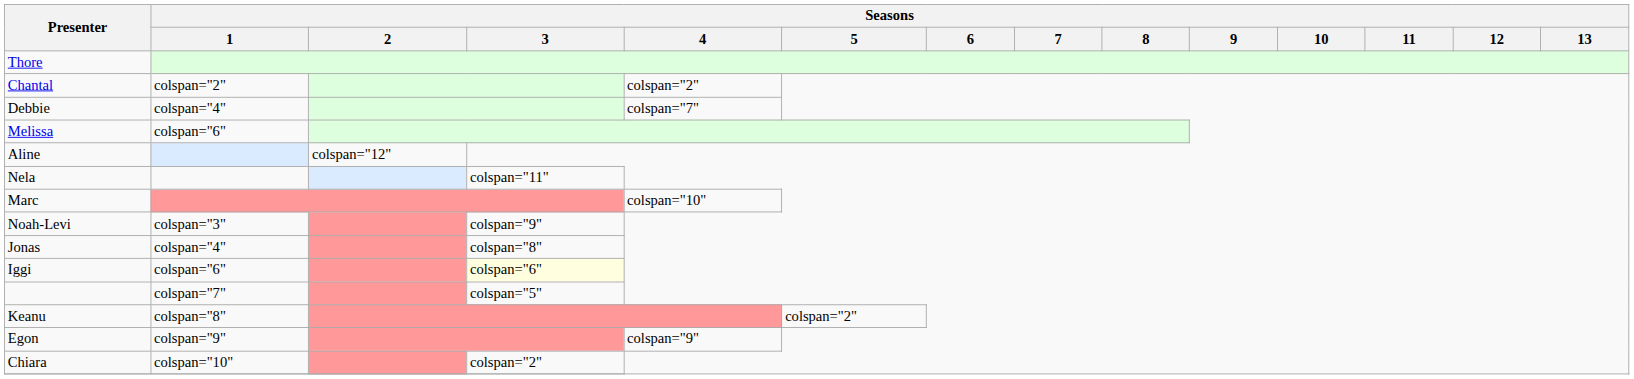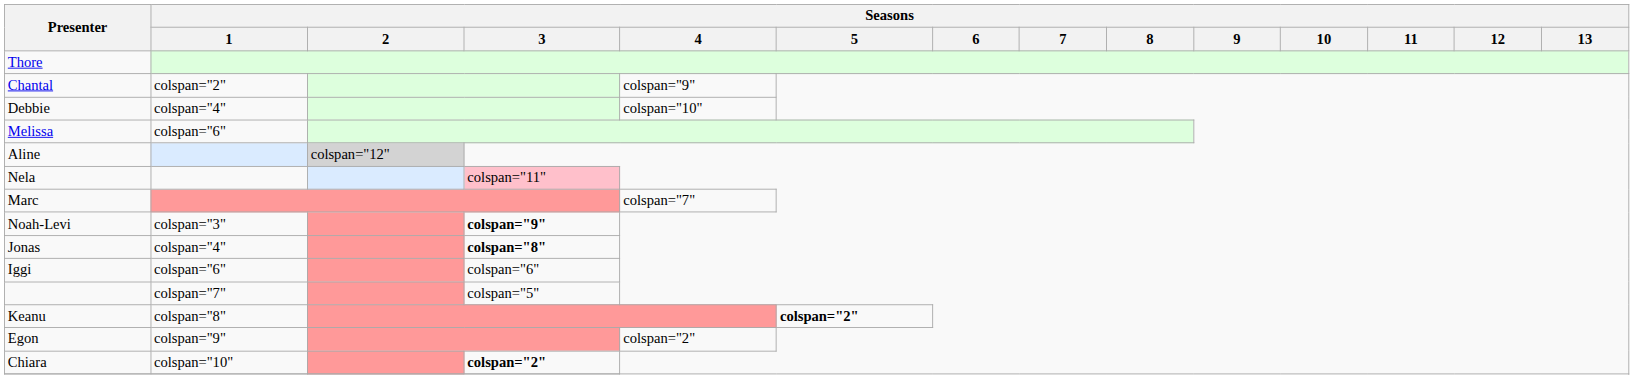Chantal | Seasons / 4: colspan="2" -> colspan="9"
Debbie | Seasons / 4: colspan="7" -> colspan="10"
Aline | Seasons / 2: no background -> lightgrey background
Nela | Seasons / 3: no background -> pink background
Marc | Seasons / 4: colspan="10" -> colspan="7"
Noah-Levi | Seasons / 3: normal -> bold
Jonas | Seasons / 3: normal -> bold
Iggi | Seasons / 3: lightyellow background -> no background
Keanu | Seasons / 5: normal -> bold
Egon | Seasons / 4: colspan="9" -> colspan="2"
Chiara | Seasons / 3: normal -> bold
